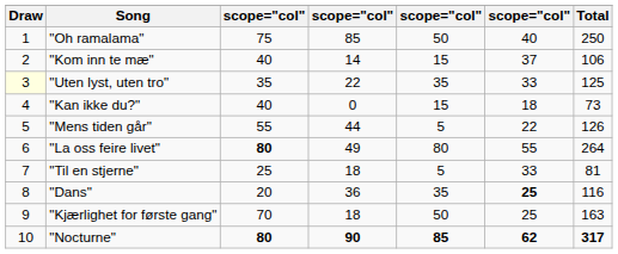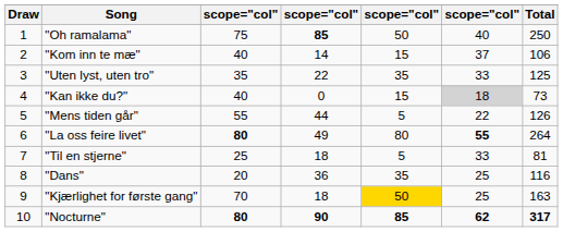"Oh ramalama" | column 4: normal -> bold
"Uten lyst, uten tro" | Draw: lightyellow background -> no background
"Kan ikke du?" | column 6: no background -> lightgrey background
"La oss feire livet" | column 6: normal -> bold
"Dans" | column 6: bold -> normal
"Kjærlighet for første gang" | column 5: no background -> gold background
